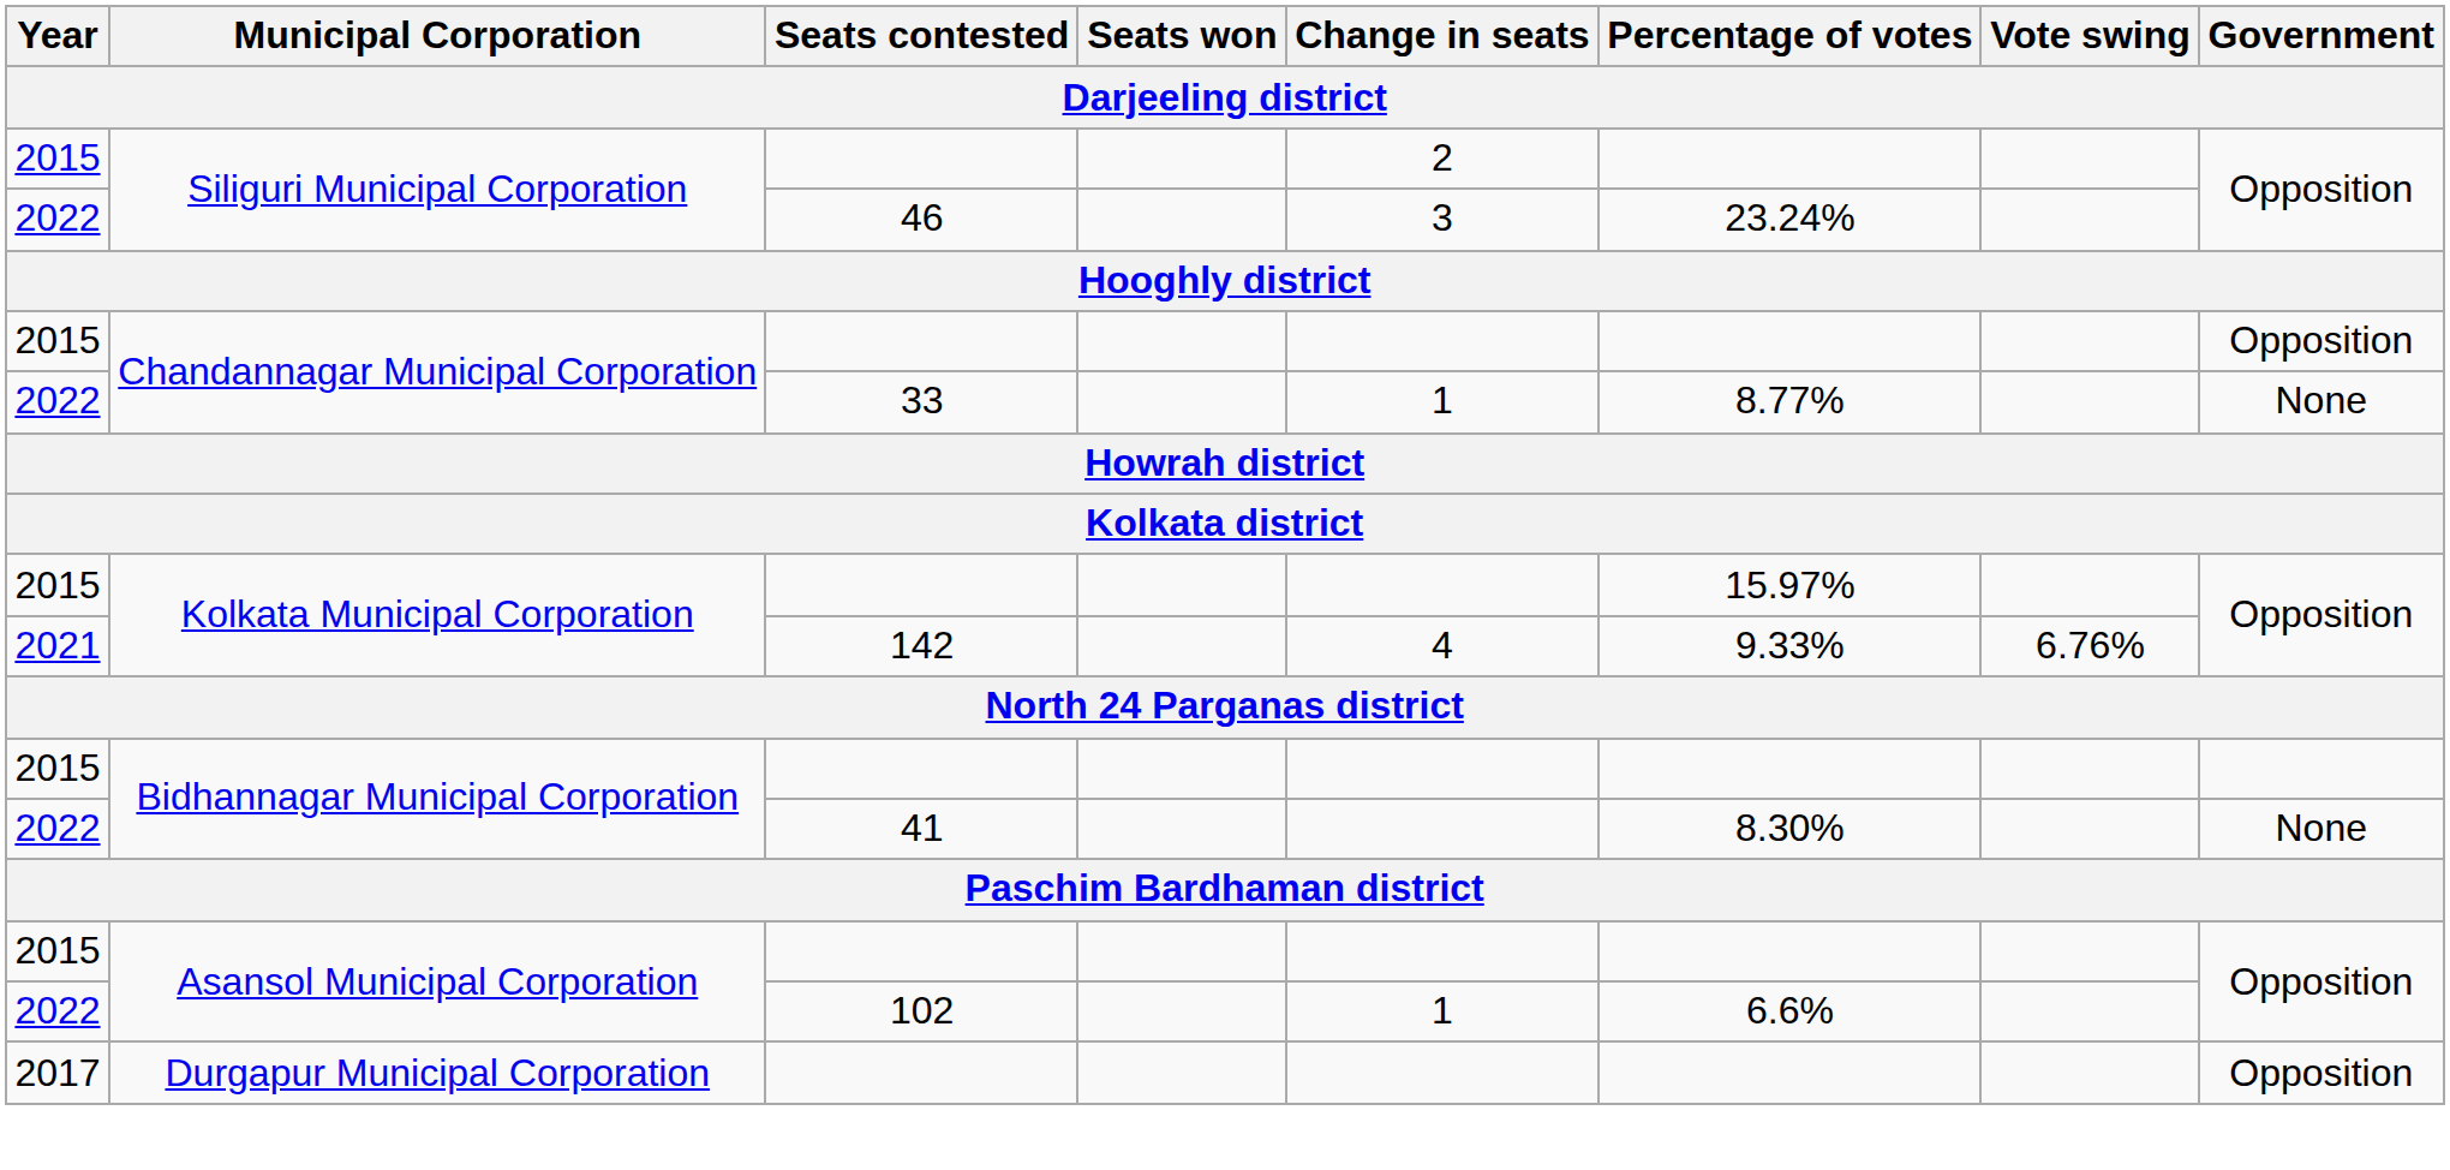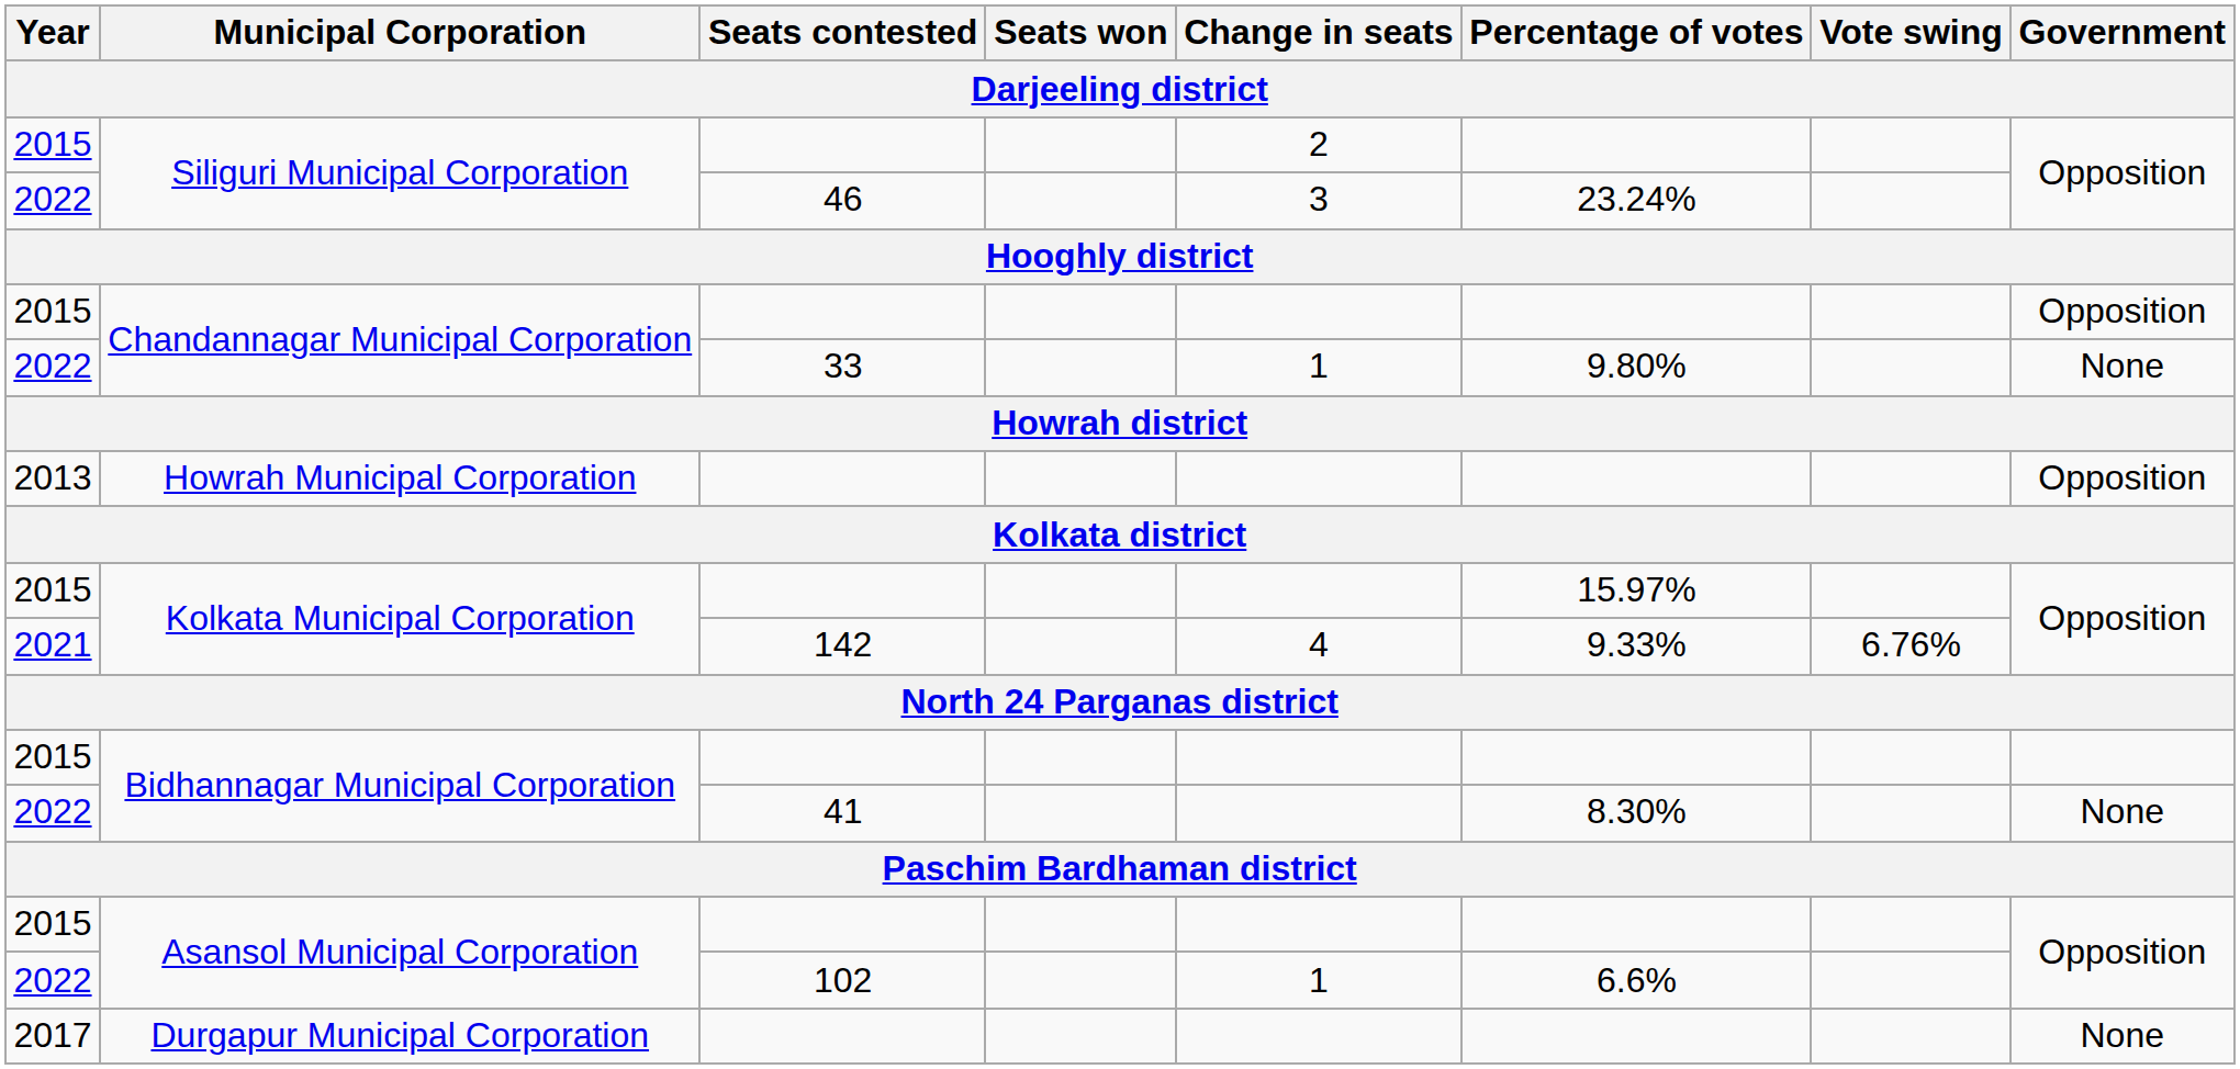Chandannagar Municipal Corporation / 33 | Percentage of votes: 8.77% -> 9.80%
+ row: 2013 | Howrah Municipal Corporation | Opposition
Durgapur Municipal Corporation | Government: Opposition -> None
